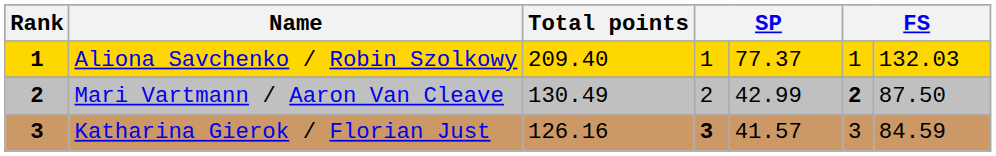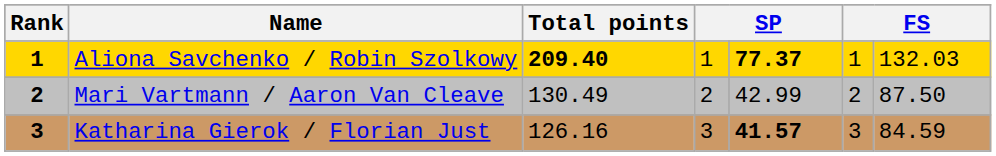Aliona Savchenko / Robin Szolkowy | Total points: normal -> bold
Aliona Savchenko / Robin Szolkowy | column 5: normal -> bold
Mari Vartmann / Aaron Van Cleave | column 6: bold -> normal
Katharina Gierok / Florian Just | column 4: bold -> normal
Katharina Gierok / Florian Just | column 5: normal -> bold
